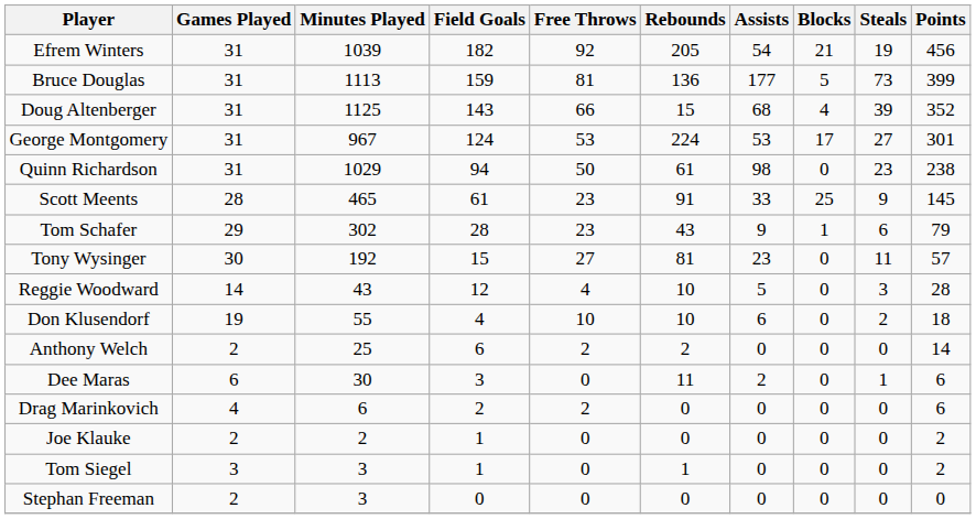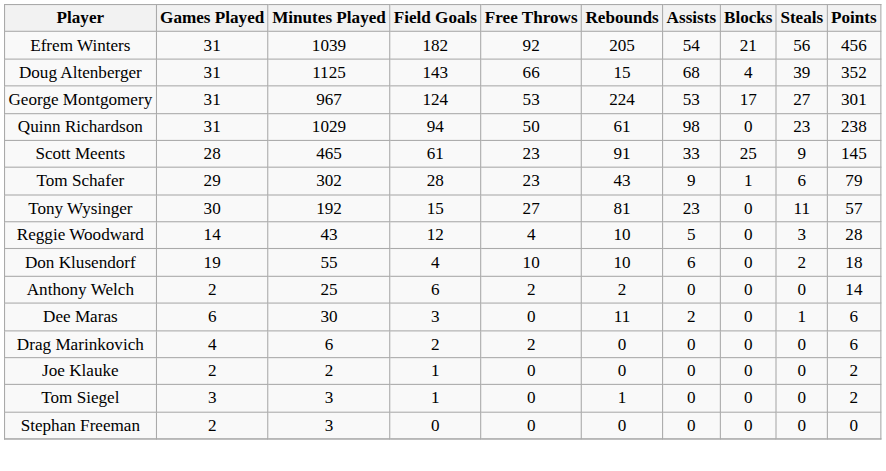Efrem Winters | Steals: 19 -> 56
- row: Bruce Douglas | 31 | 1113 | 159 | 81 | 136 | 177 | 5 | 73 | 399
